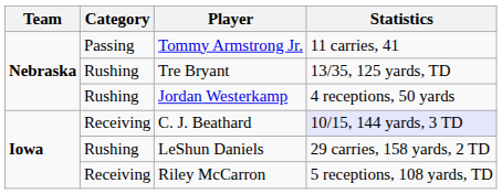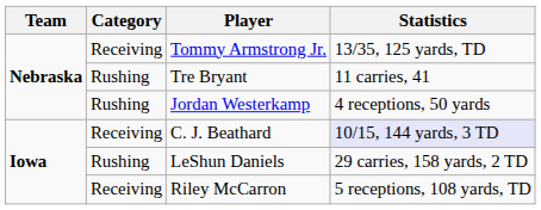Tommy Armstrong Jr. | Category: Passing -> Receiving
Tommy Armstrong Jr. | Statistics: 11 carries, 41 -> 13/35, 125 yards, TD
Tre Bryant | Statistics: 13/35, 125 yards, TD -> 11 carries, 41
